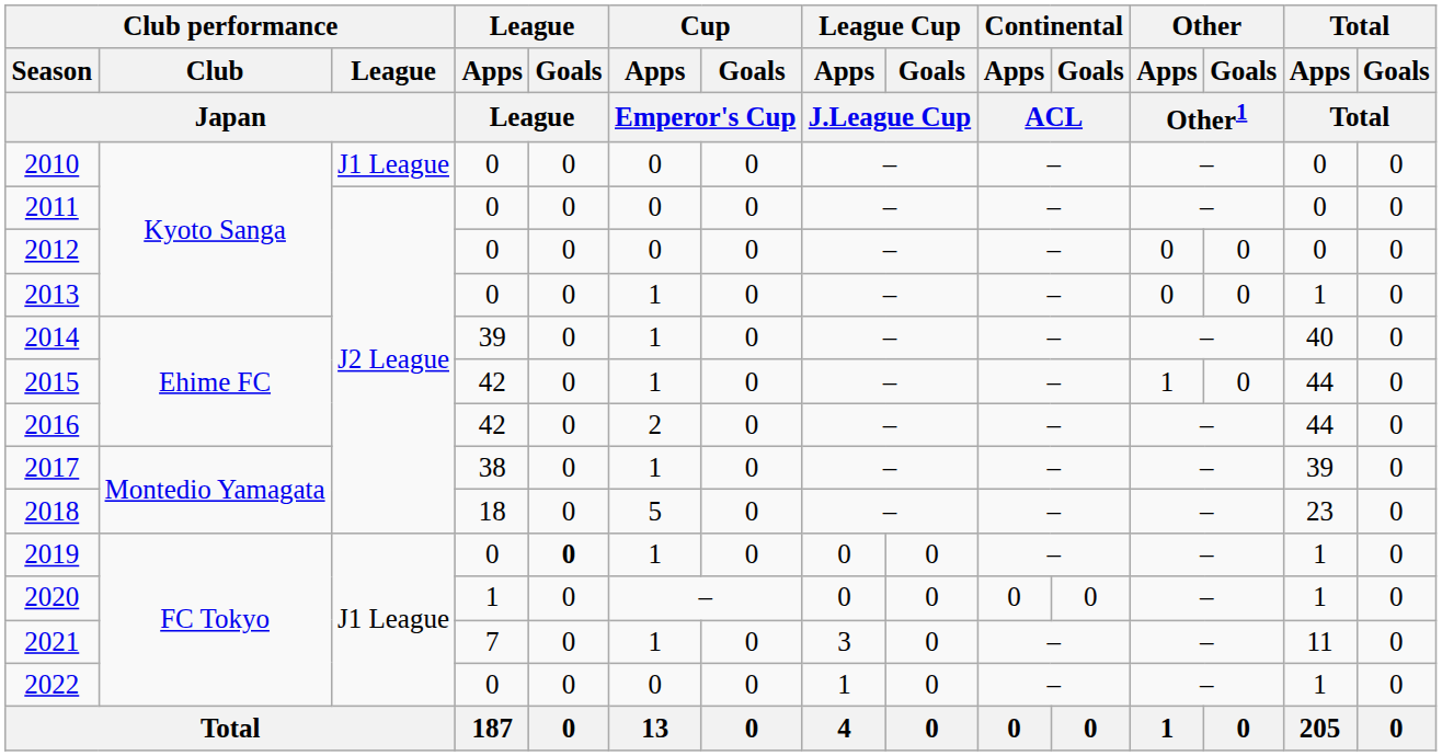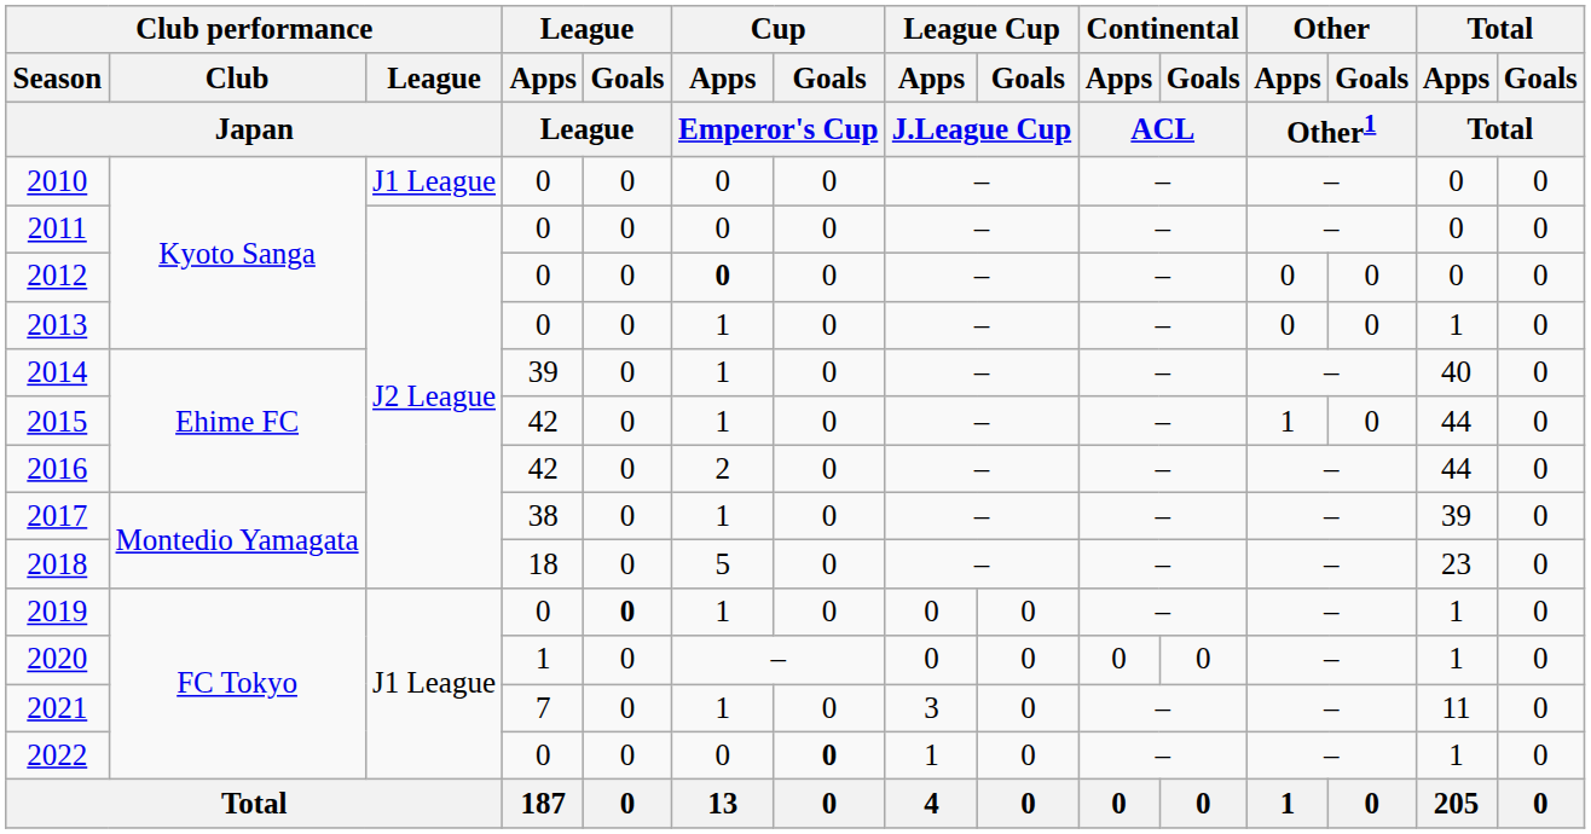2012 | Cup / Apps / Emperor's Cup: normal -> bold
2022 | Cup / Goals / Emperor's Cup: normal -> bold
